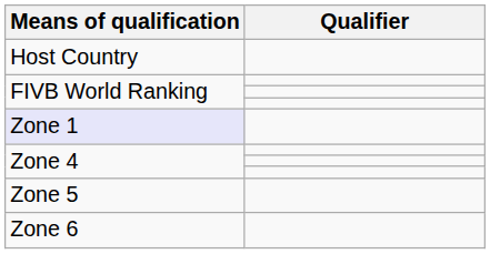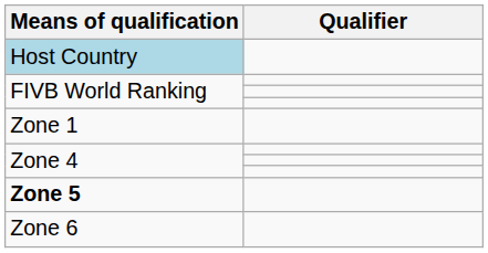row 2 | Means of qualification: no background -> lightblue background
row 6 | Means of qualification: lavender background -> no background
row 10 | Means of qualification: normal -> bold
